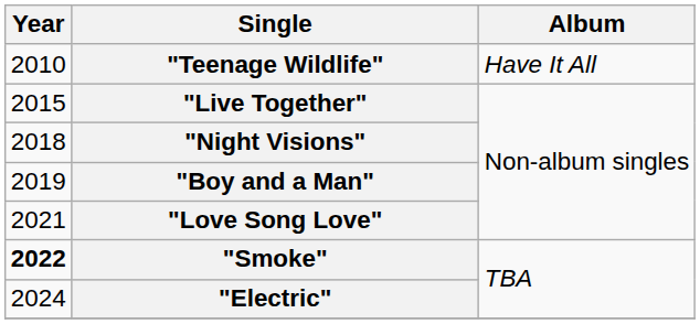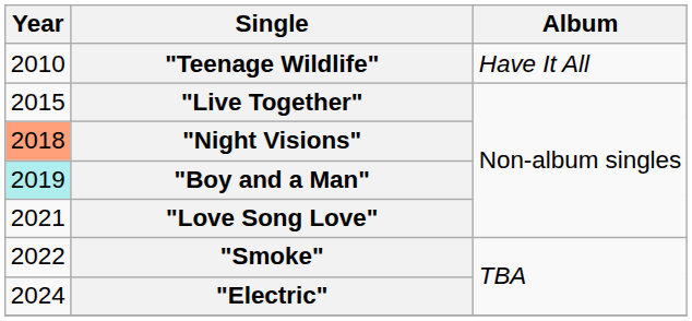"Night Visions" | Year: no background -> lightsalmon background
"Boy and a Man" | Year: no background -> paleturquoise background
"Smoke" | Year: bold -> normal
